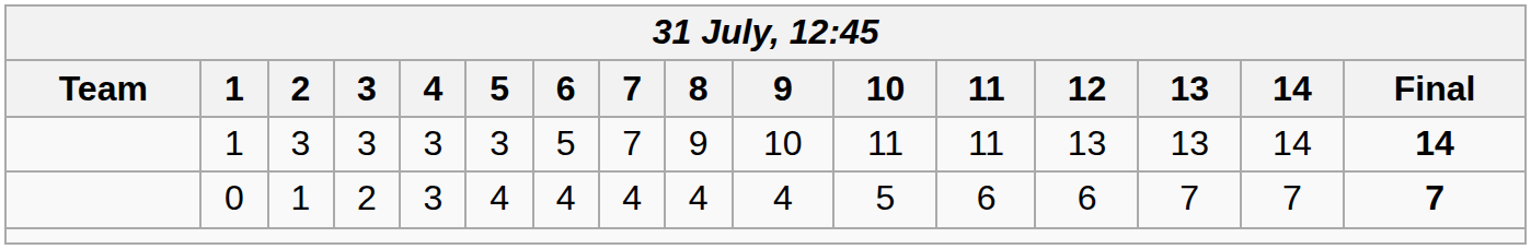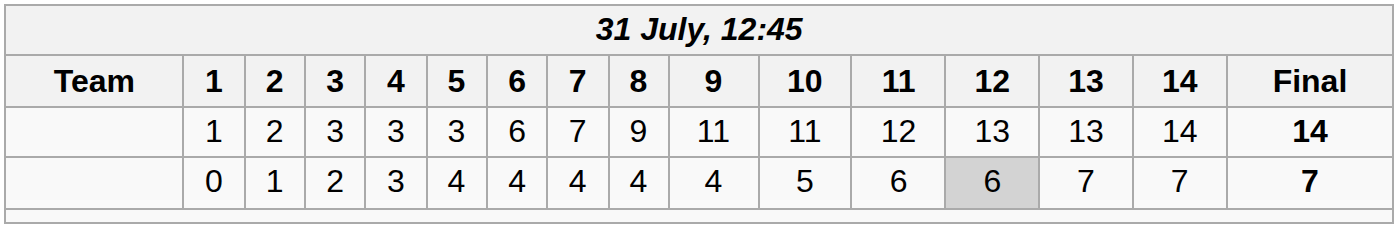row 3 | 2: 3 -> 2
row 3 | 6: 5 -> 6
row 3 | 9: 10 -> 11
row 3 | 11: 11 -> 12
row 4 | 12: no background -> lightgrey background
